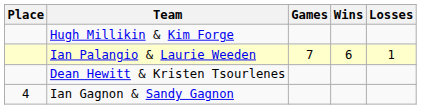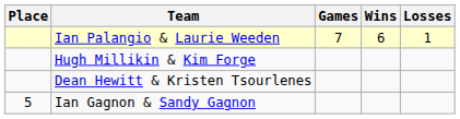rows swapped: Ian Palangio & Laurie Weeden <-> Hugh Millikin & Kim Forge
Ian Gagnon & Sandy Gagnon | Place: 4 -> 5
